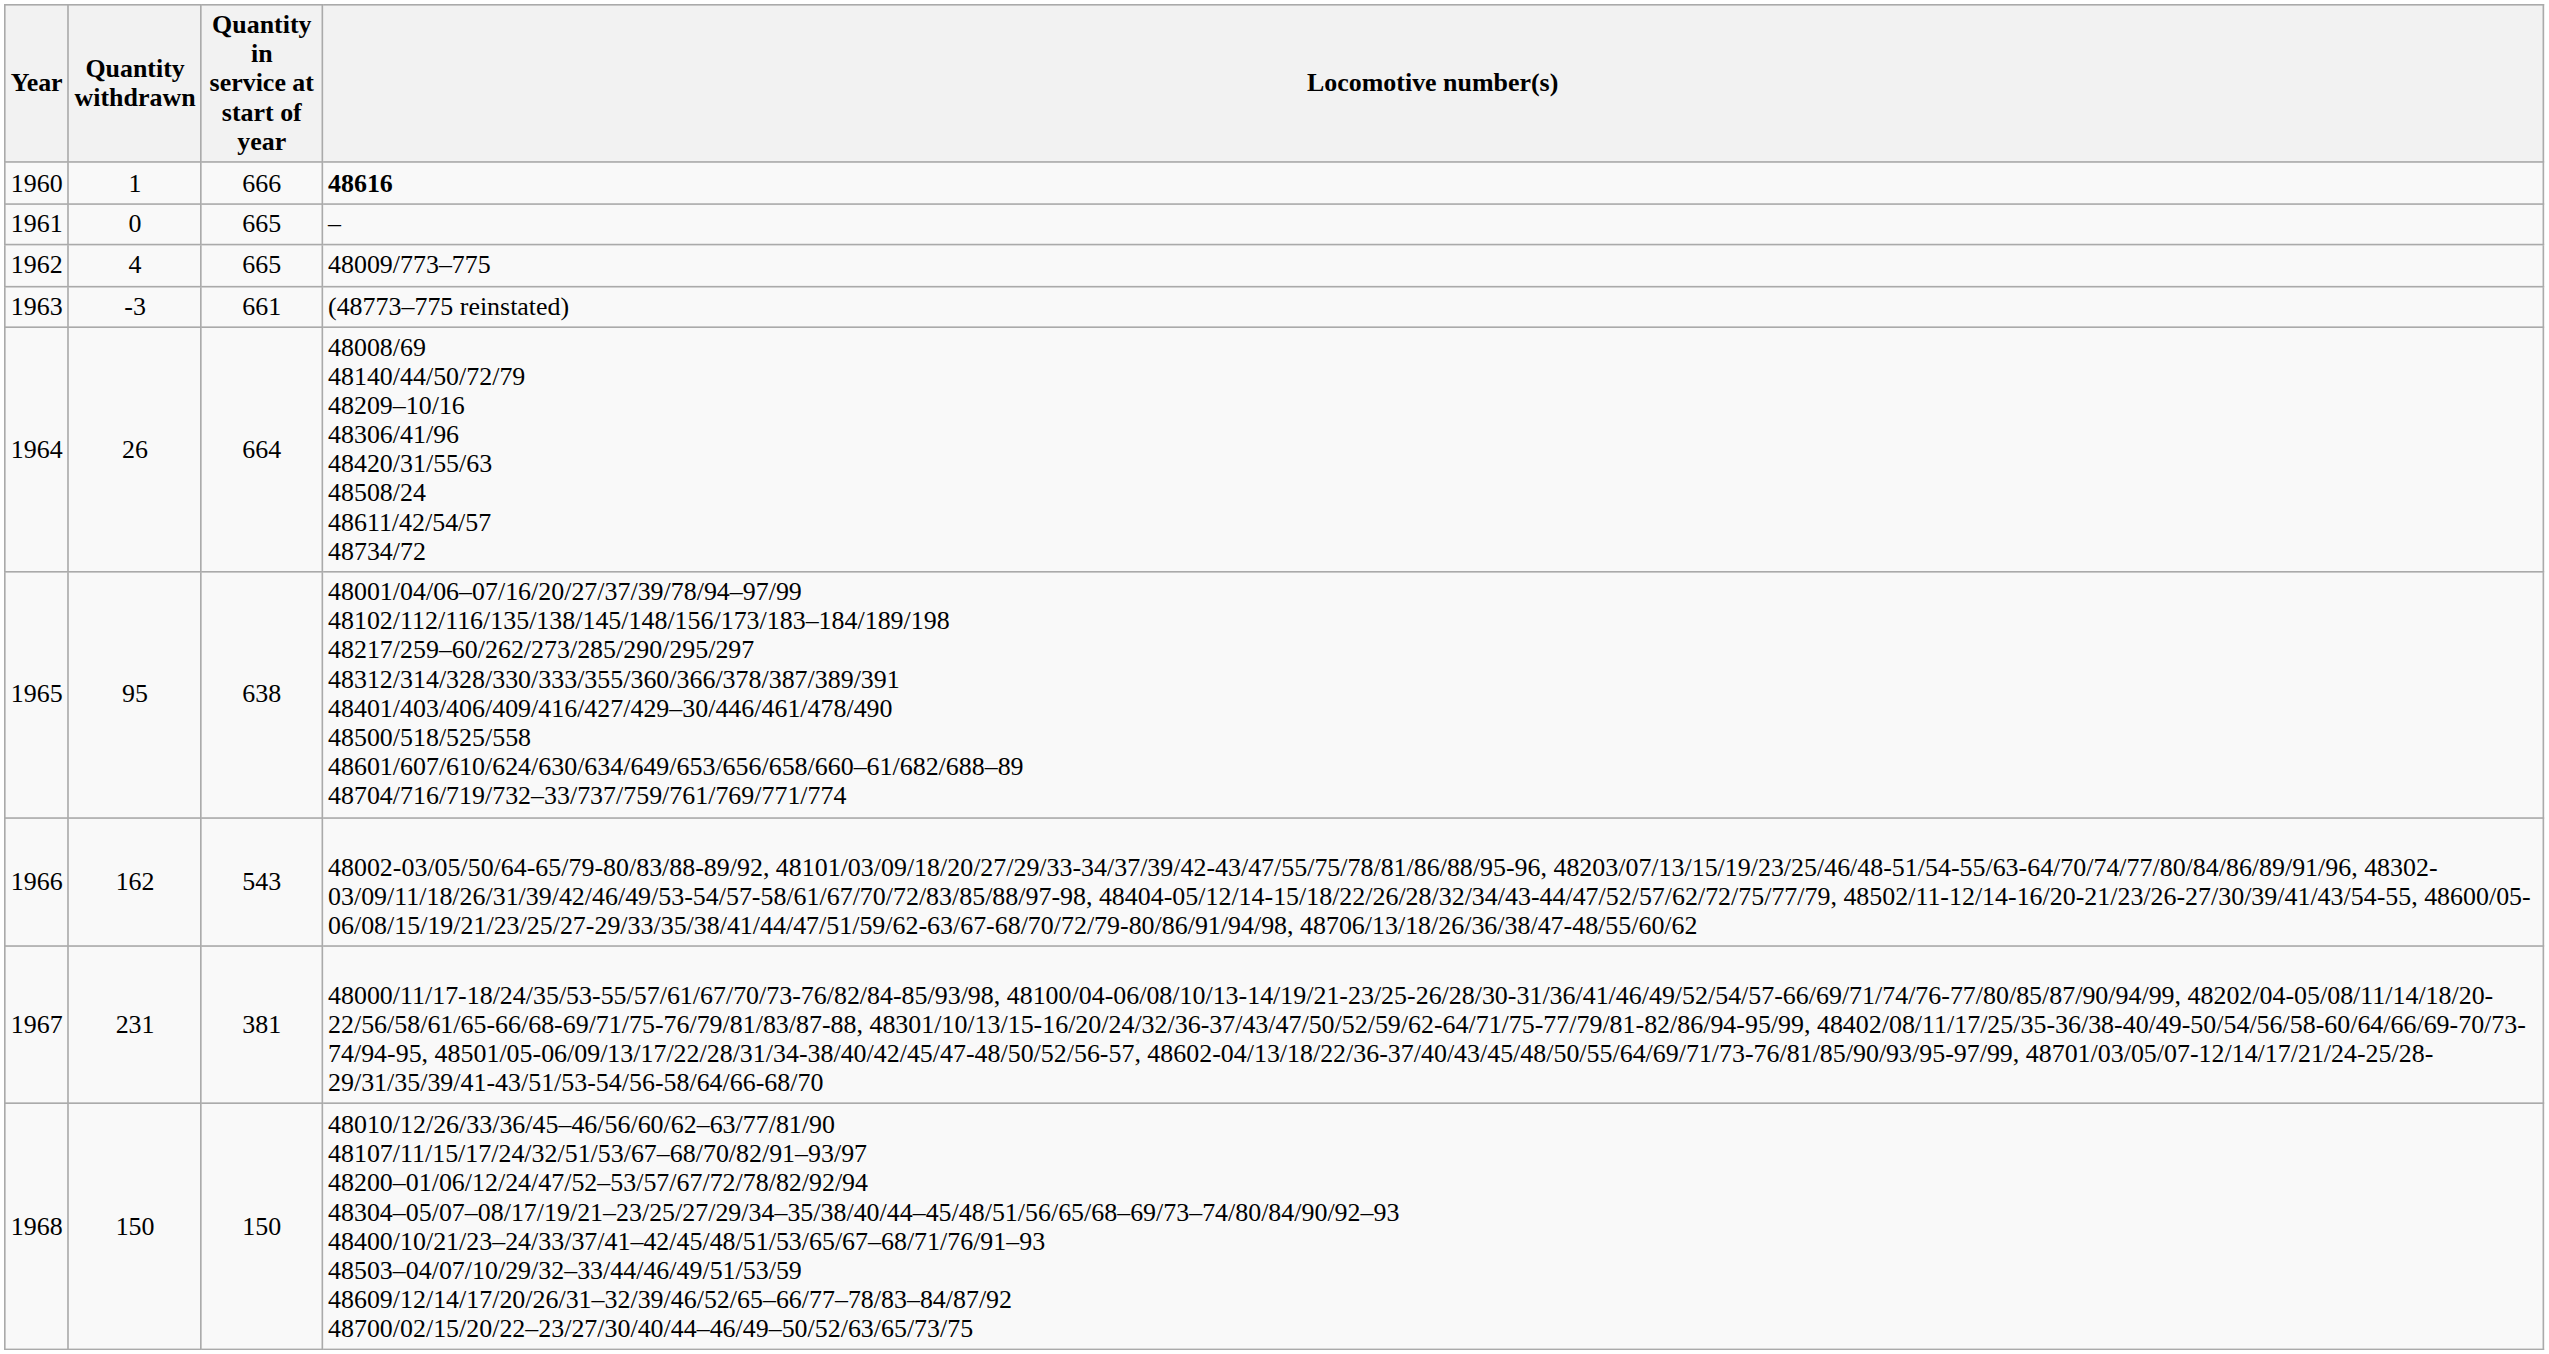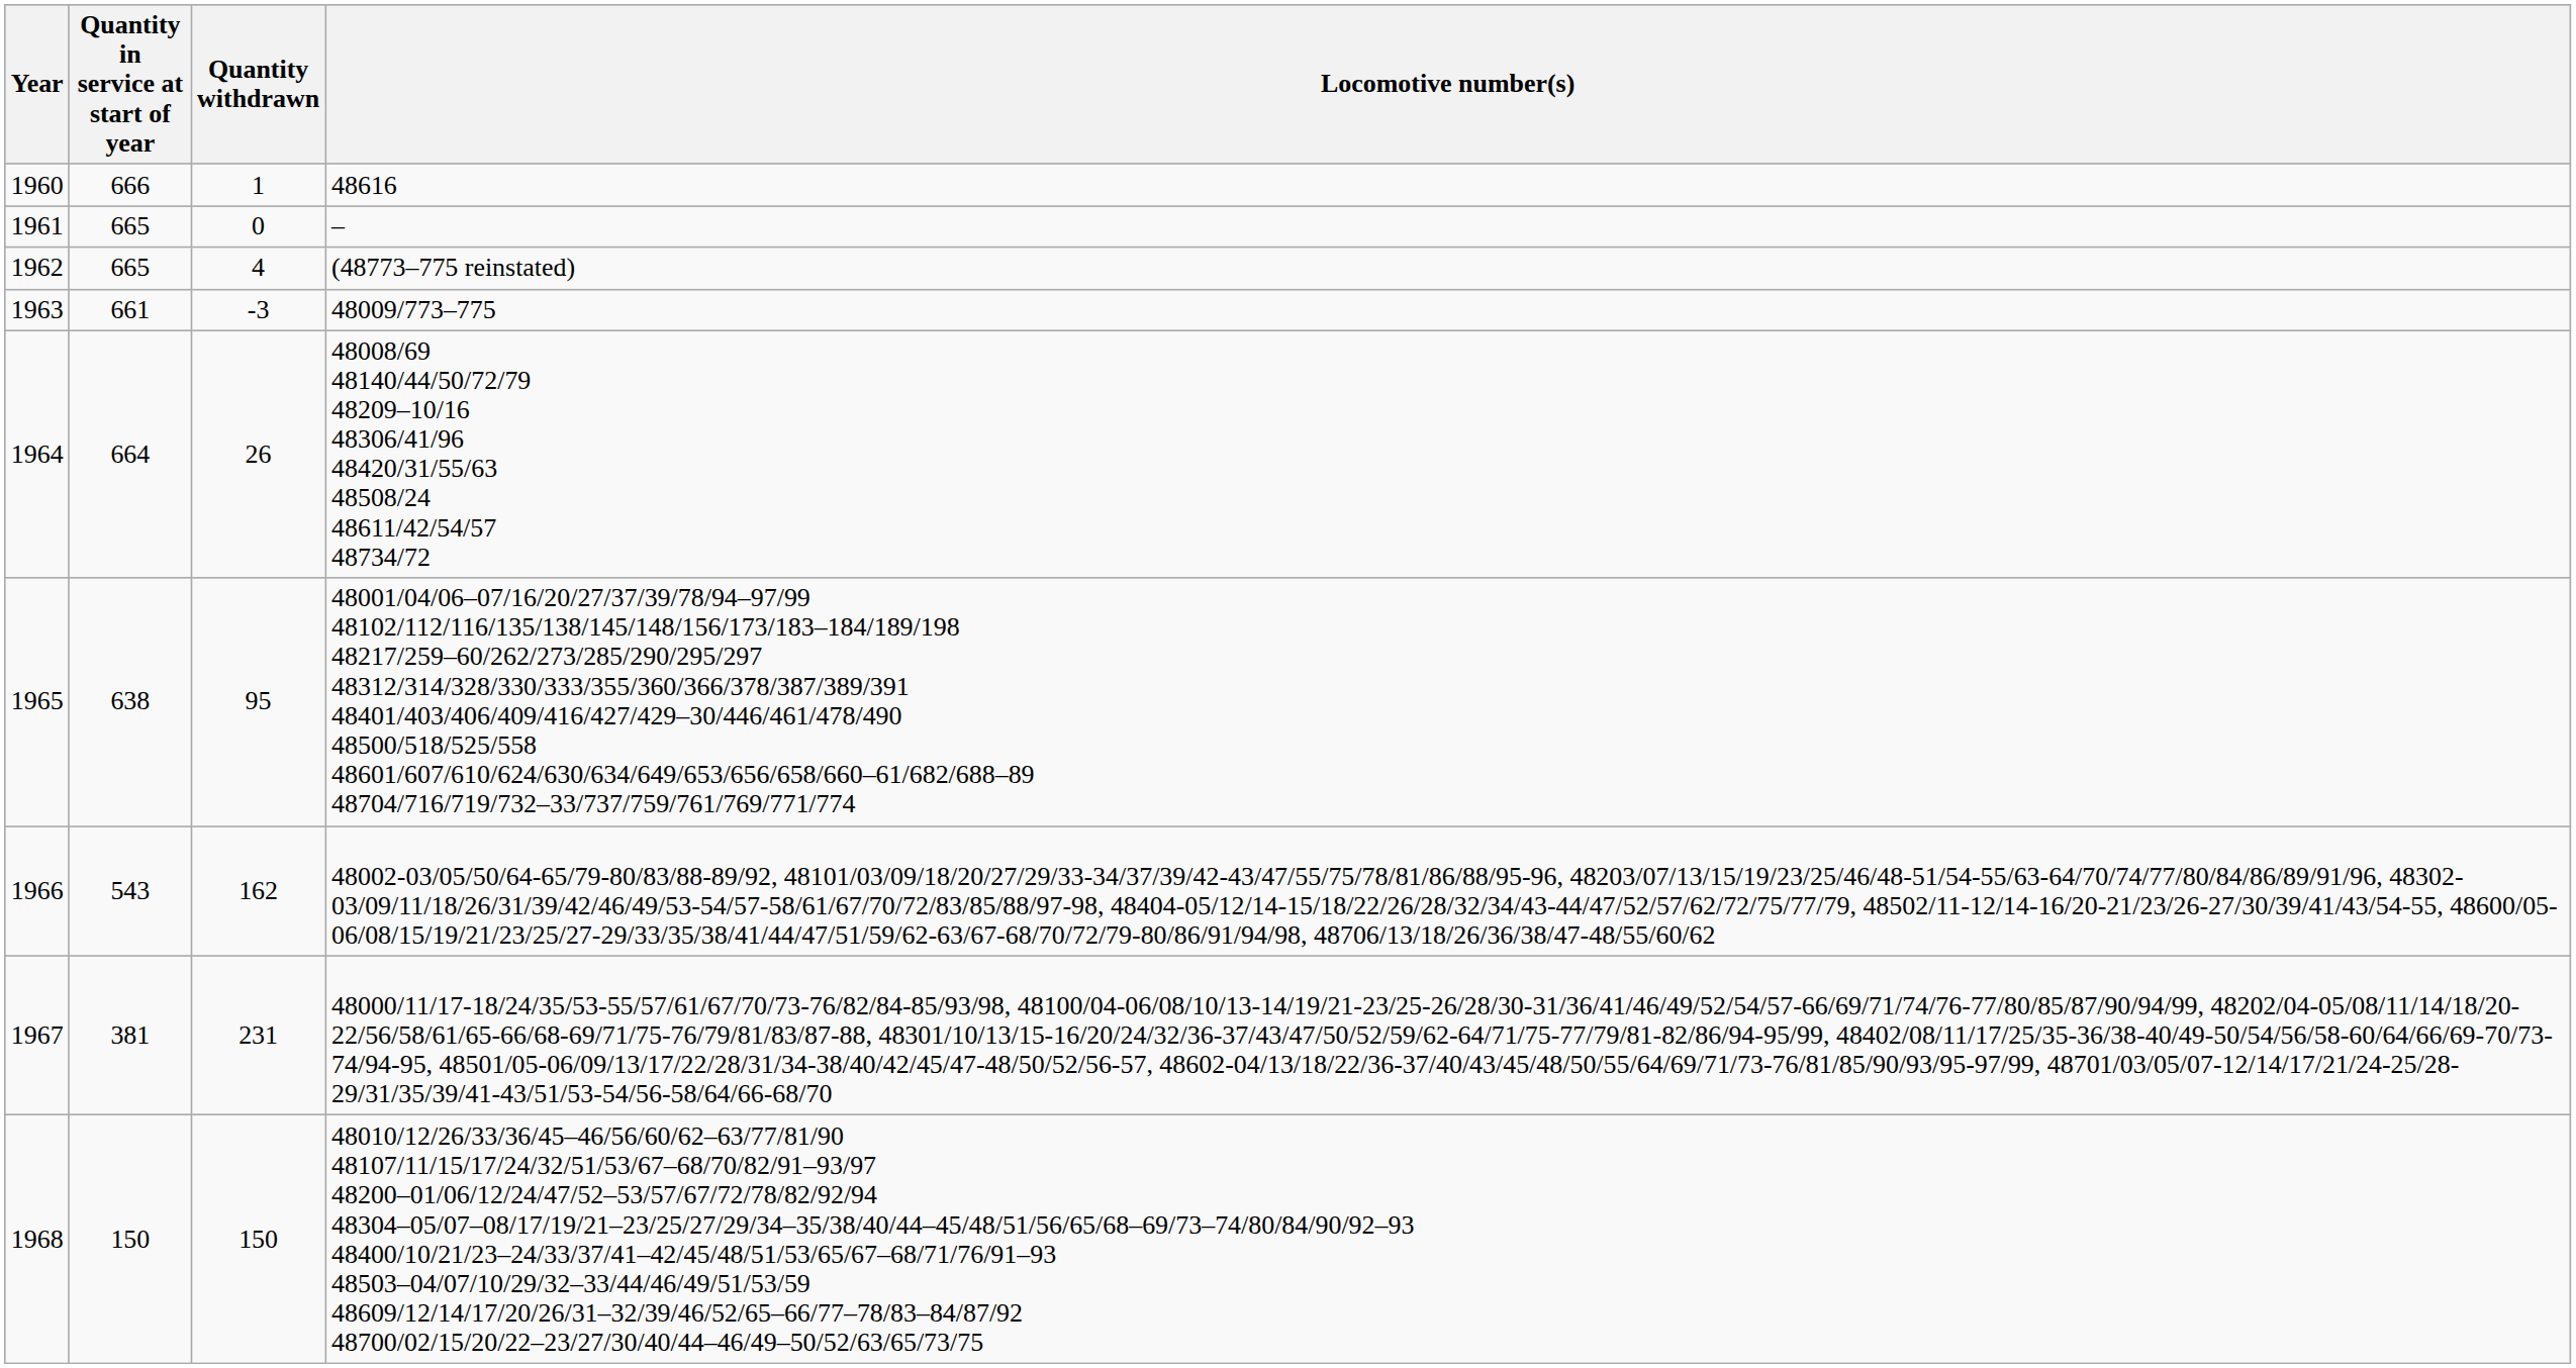columns swapped: Quantity in service at start of year <-> Quantity withdrawn
1960 | Locomotive number(s): bold -> normal
1962 | Locomotive number(s): 48009/773–775 -> (48773–775 reinstated)
1963 | Locomotive number(s): (48773–775 reinstated) -> 48009/773–775
